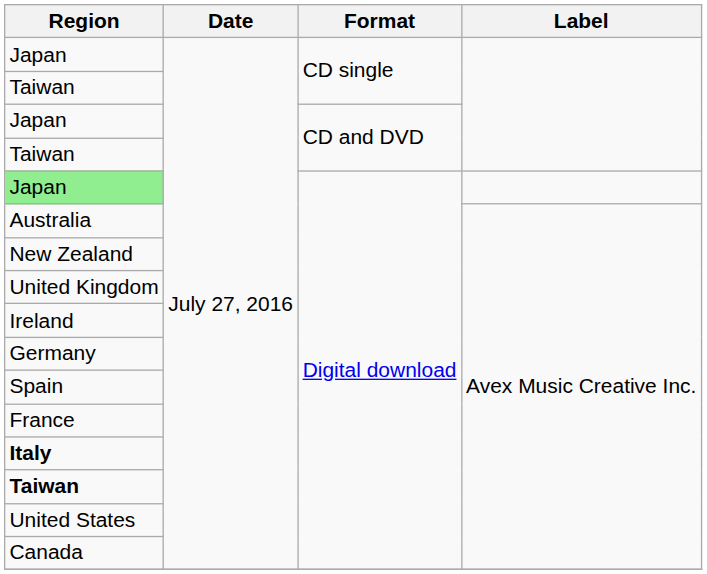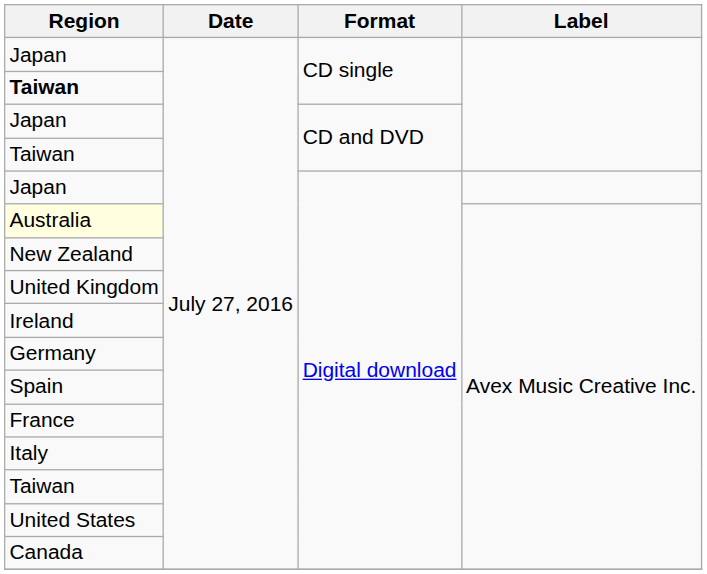Taiwan / CD single | Region: normal -> bold
Japan / Digital download | Region: lightgreen background -> no background
Australia | Region: no background -> lightyellow background
Italy | Region: bold -> normal
Taiwan / Digital download | Region: bold -> normal
